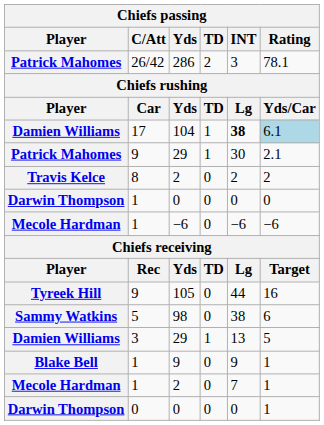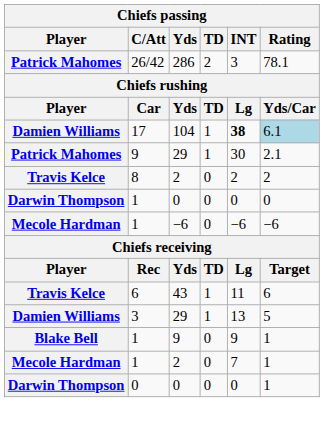- row: Tyreek Hill | 9 | 105 | 0 | 44 | 16
+ row: Travis Kelce | 6 | 43 | 1 | 11 | 6
- row: Sammy Watkins | 5 | 98 | 0 | 38 | 6
